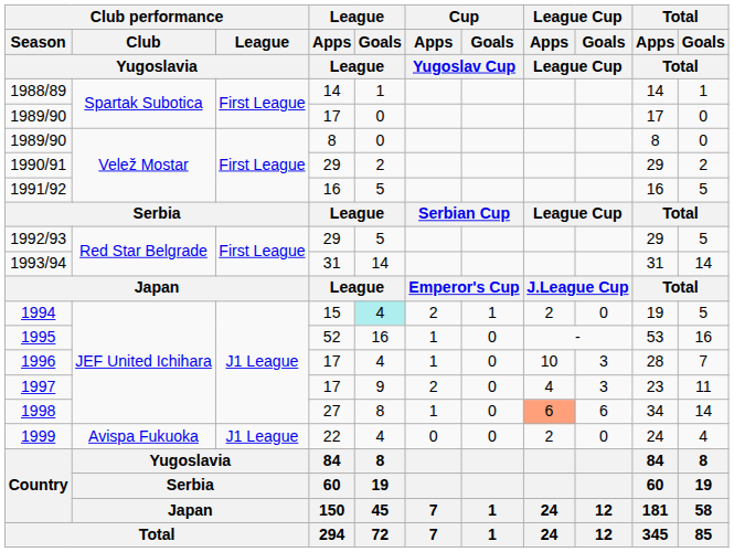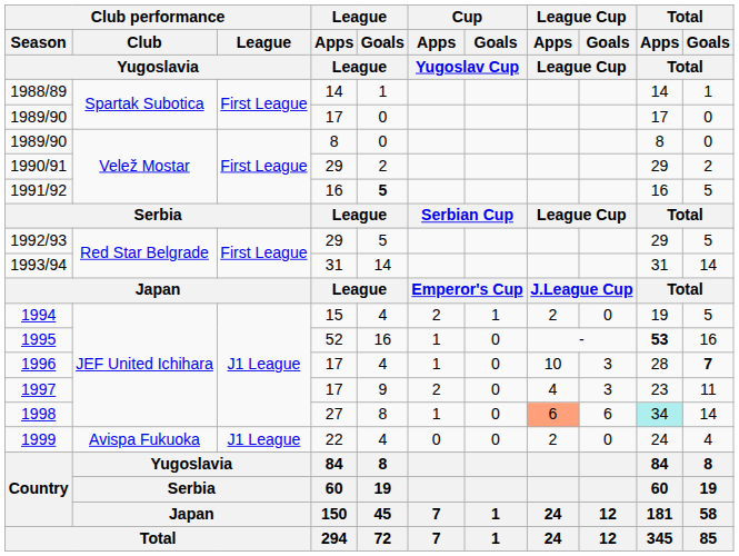1991/92 | League / Goals / League: normal -> bold
1994 | League / Goals / League: paleturquoise background -> no background
1995 | Total / Apps / Total: normal -> bold
1996 | Total / Goals / Total: normal -> bold
1998 | Total / Apps / Total: no background -> paleturquoise background
